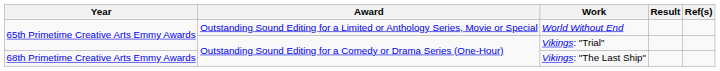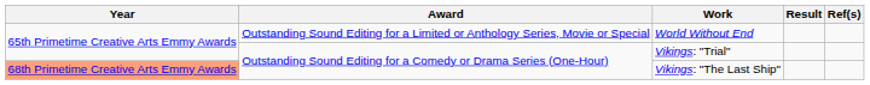Vikings: "The Last Ship" | Year: no background -> lightsalmon background
